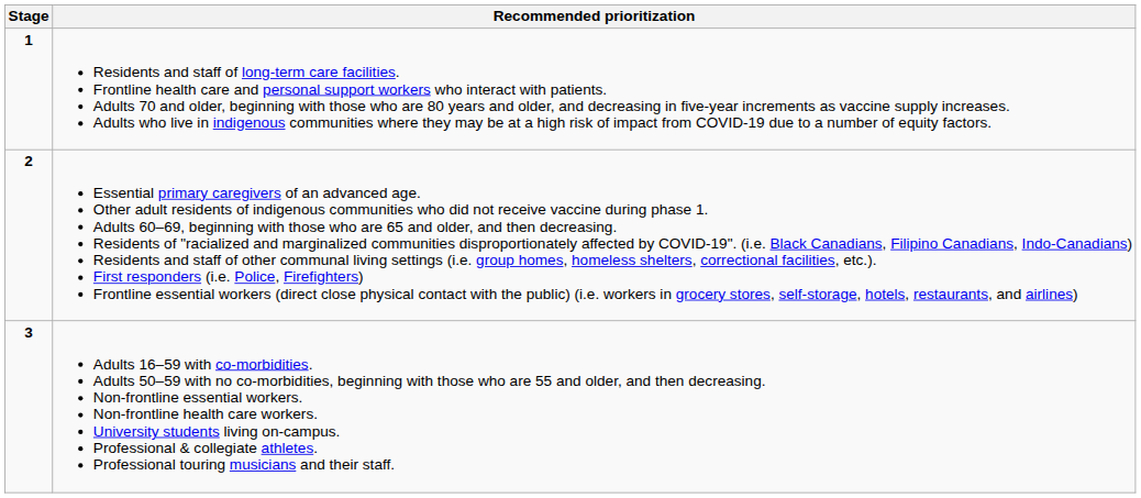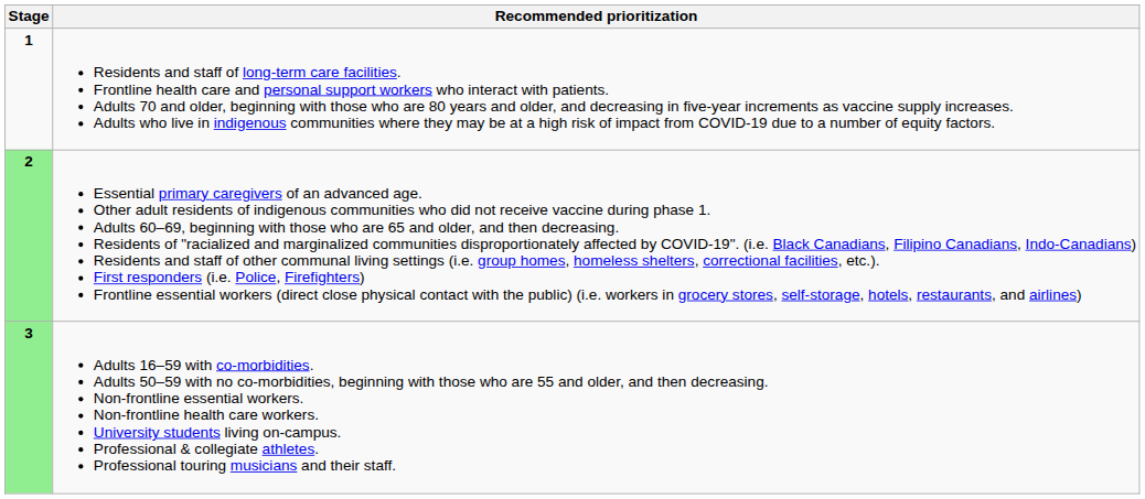row 3 | Stage: no background -> lightgreen background
row 4 | Stage: no background -> lightgreen background
